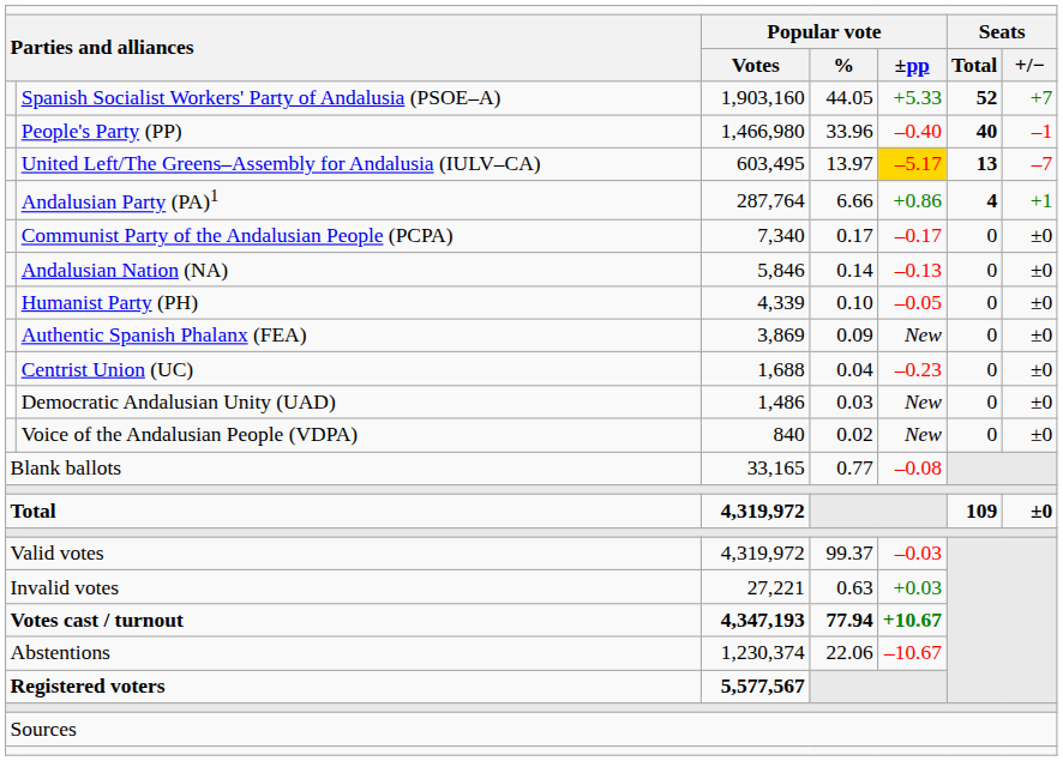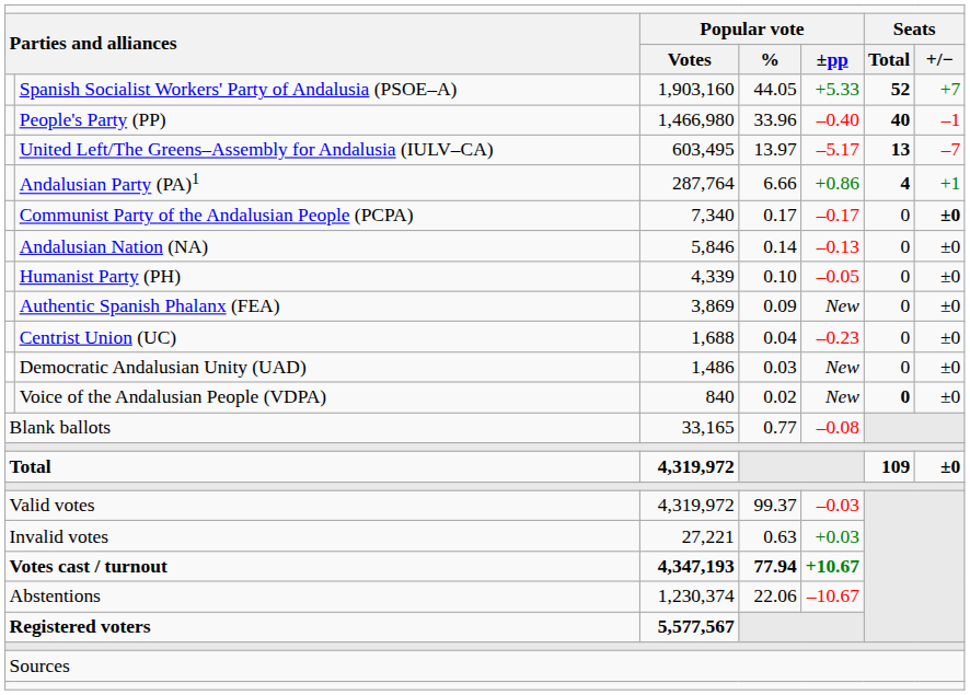United Left/The Greens–Assembly for Andalusia (IULV–CA) | column 5: gold background -> no background
Communist Party of the Andalusian People (PCPA) | column 7: normal -> bold
Voice of the Andalusian People (VDPA) | column 6: normal -> bold
